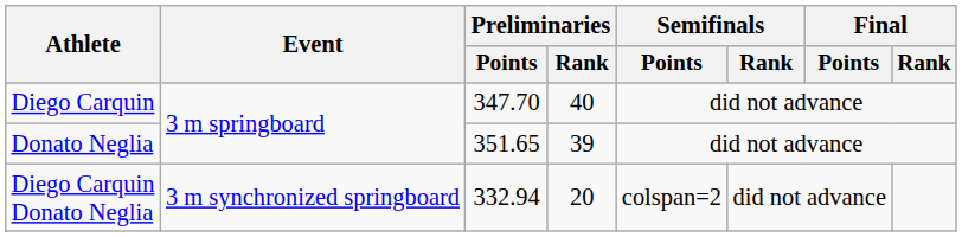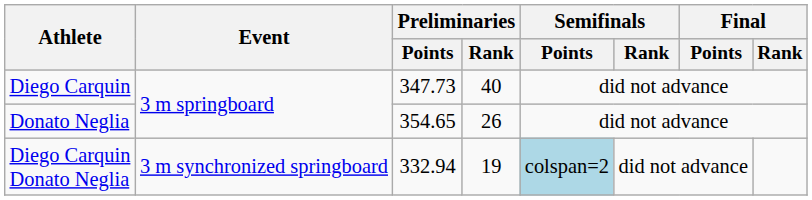Diego Carquin | Preliminaries / Points: 347.70 -> 347.73
Donato Neglia | Preliminaries / Points: 351.65 -> 354.65
Donato Neglia | Preliminaries / Rank: 39 -> 26
Diego Carquin Donato Neglia | Preliminaries / Rank: 20 -> 19
Diego Carquin Donato Neglia | Semifinals / Points: no background -> lightblue background
